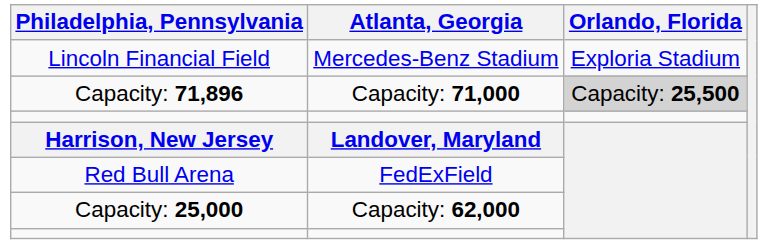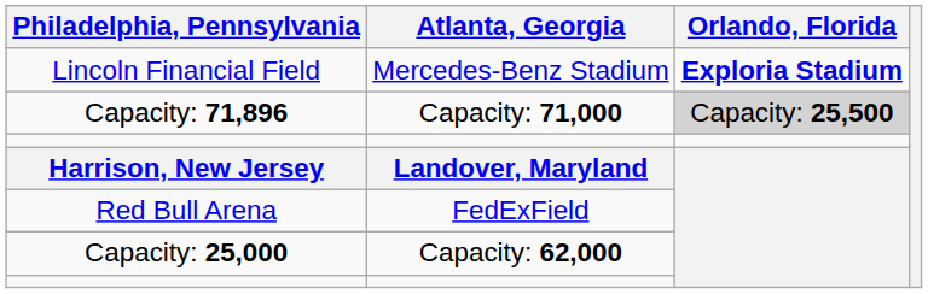Lincoln Financial Field | Orlando, Florida: normal -> bold
